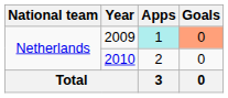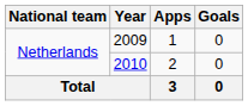2009 | Apps: paleturquoise background -> no background
2009 | Goals: lightsalmon background -> no background
